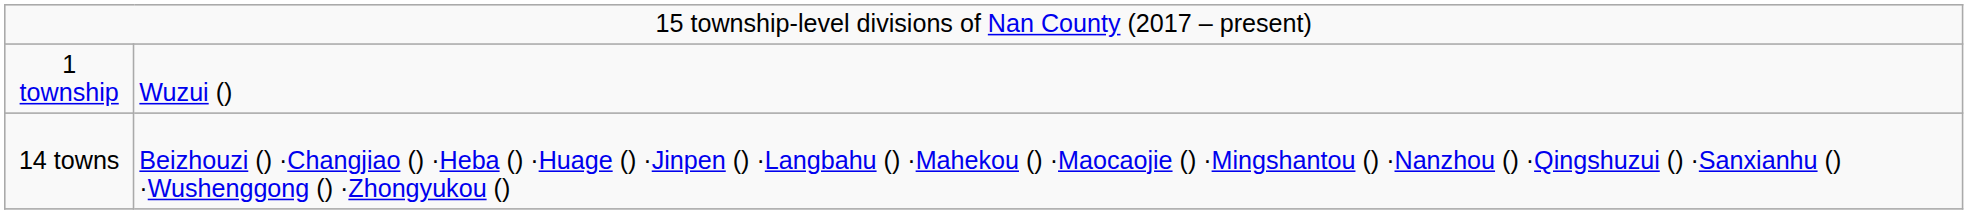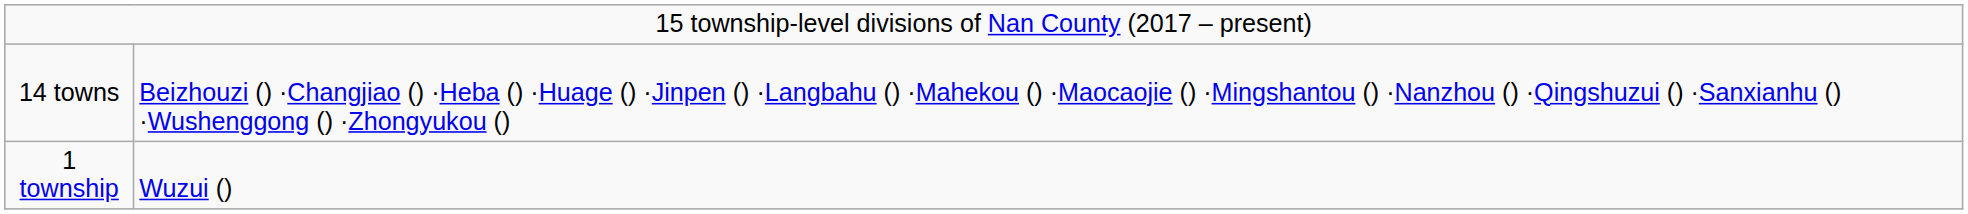rows swapped: 14 towns <-> 1 township
